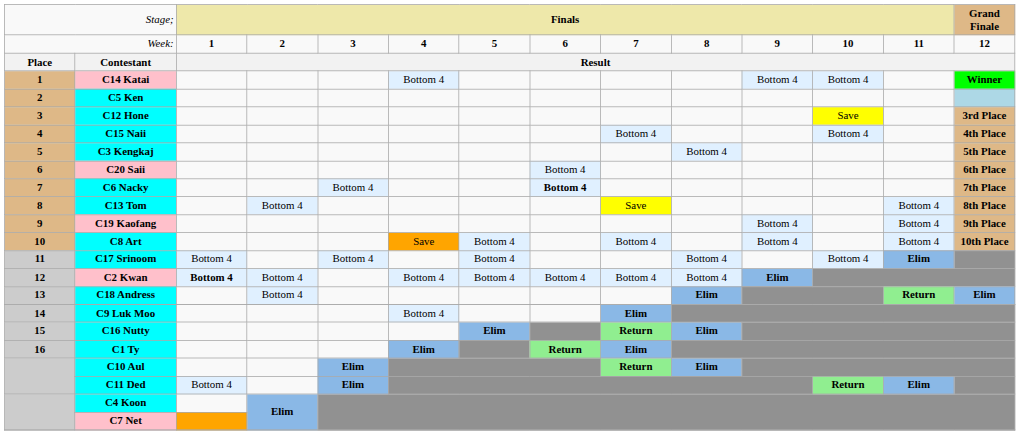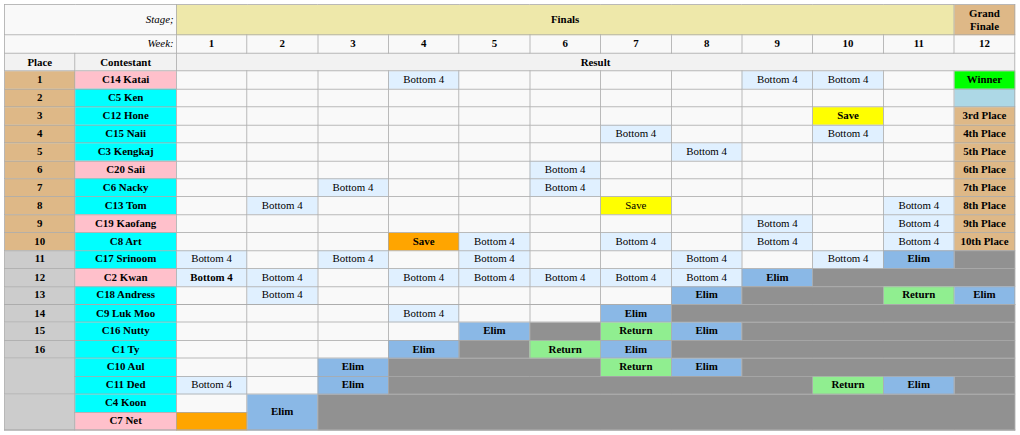C12 Hone | column 12: normal -> bold
C6 Nacky | column 8: bold -> normal
C8 Art | column 6: normal -> bold
